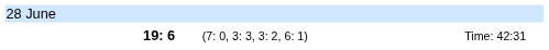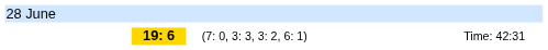row 2 | column 1: no background -> gold background
